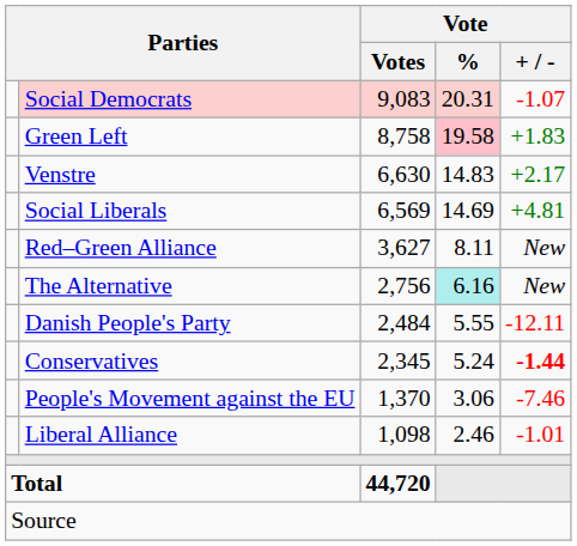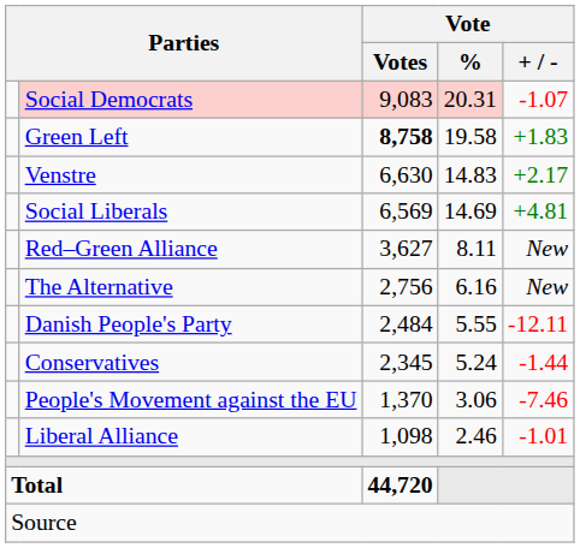Green Left | Vote / Votes: normal -> bold
Green Left | Vote / %: pink background -> no background
The Alternative | Vote / %: paleturquoise background -> no background
Conservatives | Vote / + / -: bold -> normal
